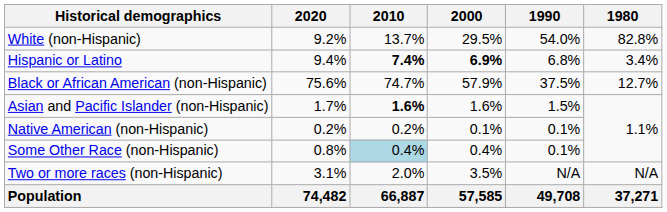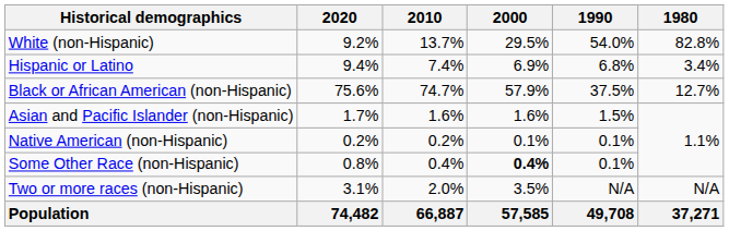Hispanic or Latino | 2010: bold -> normal
Hispanic or Latino | 2000: bold -> normal
Asian and Pacific Islander (non-Hispanic) | 2010: bold -> normal
Some Other Race (non-Hispanic) | 2010: lightblue background -> no background
Some Other Race (non-Hispanic) | 2000: normal -> bold
